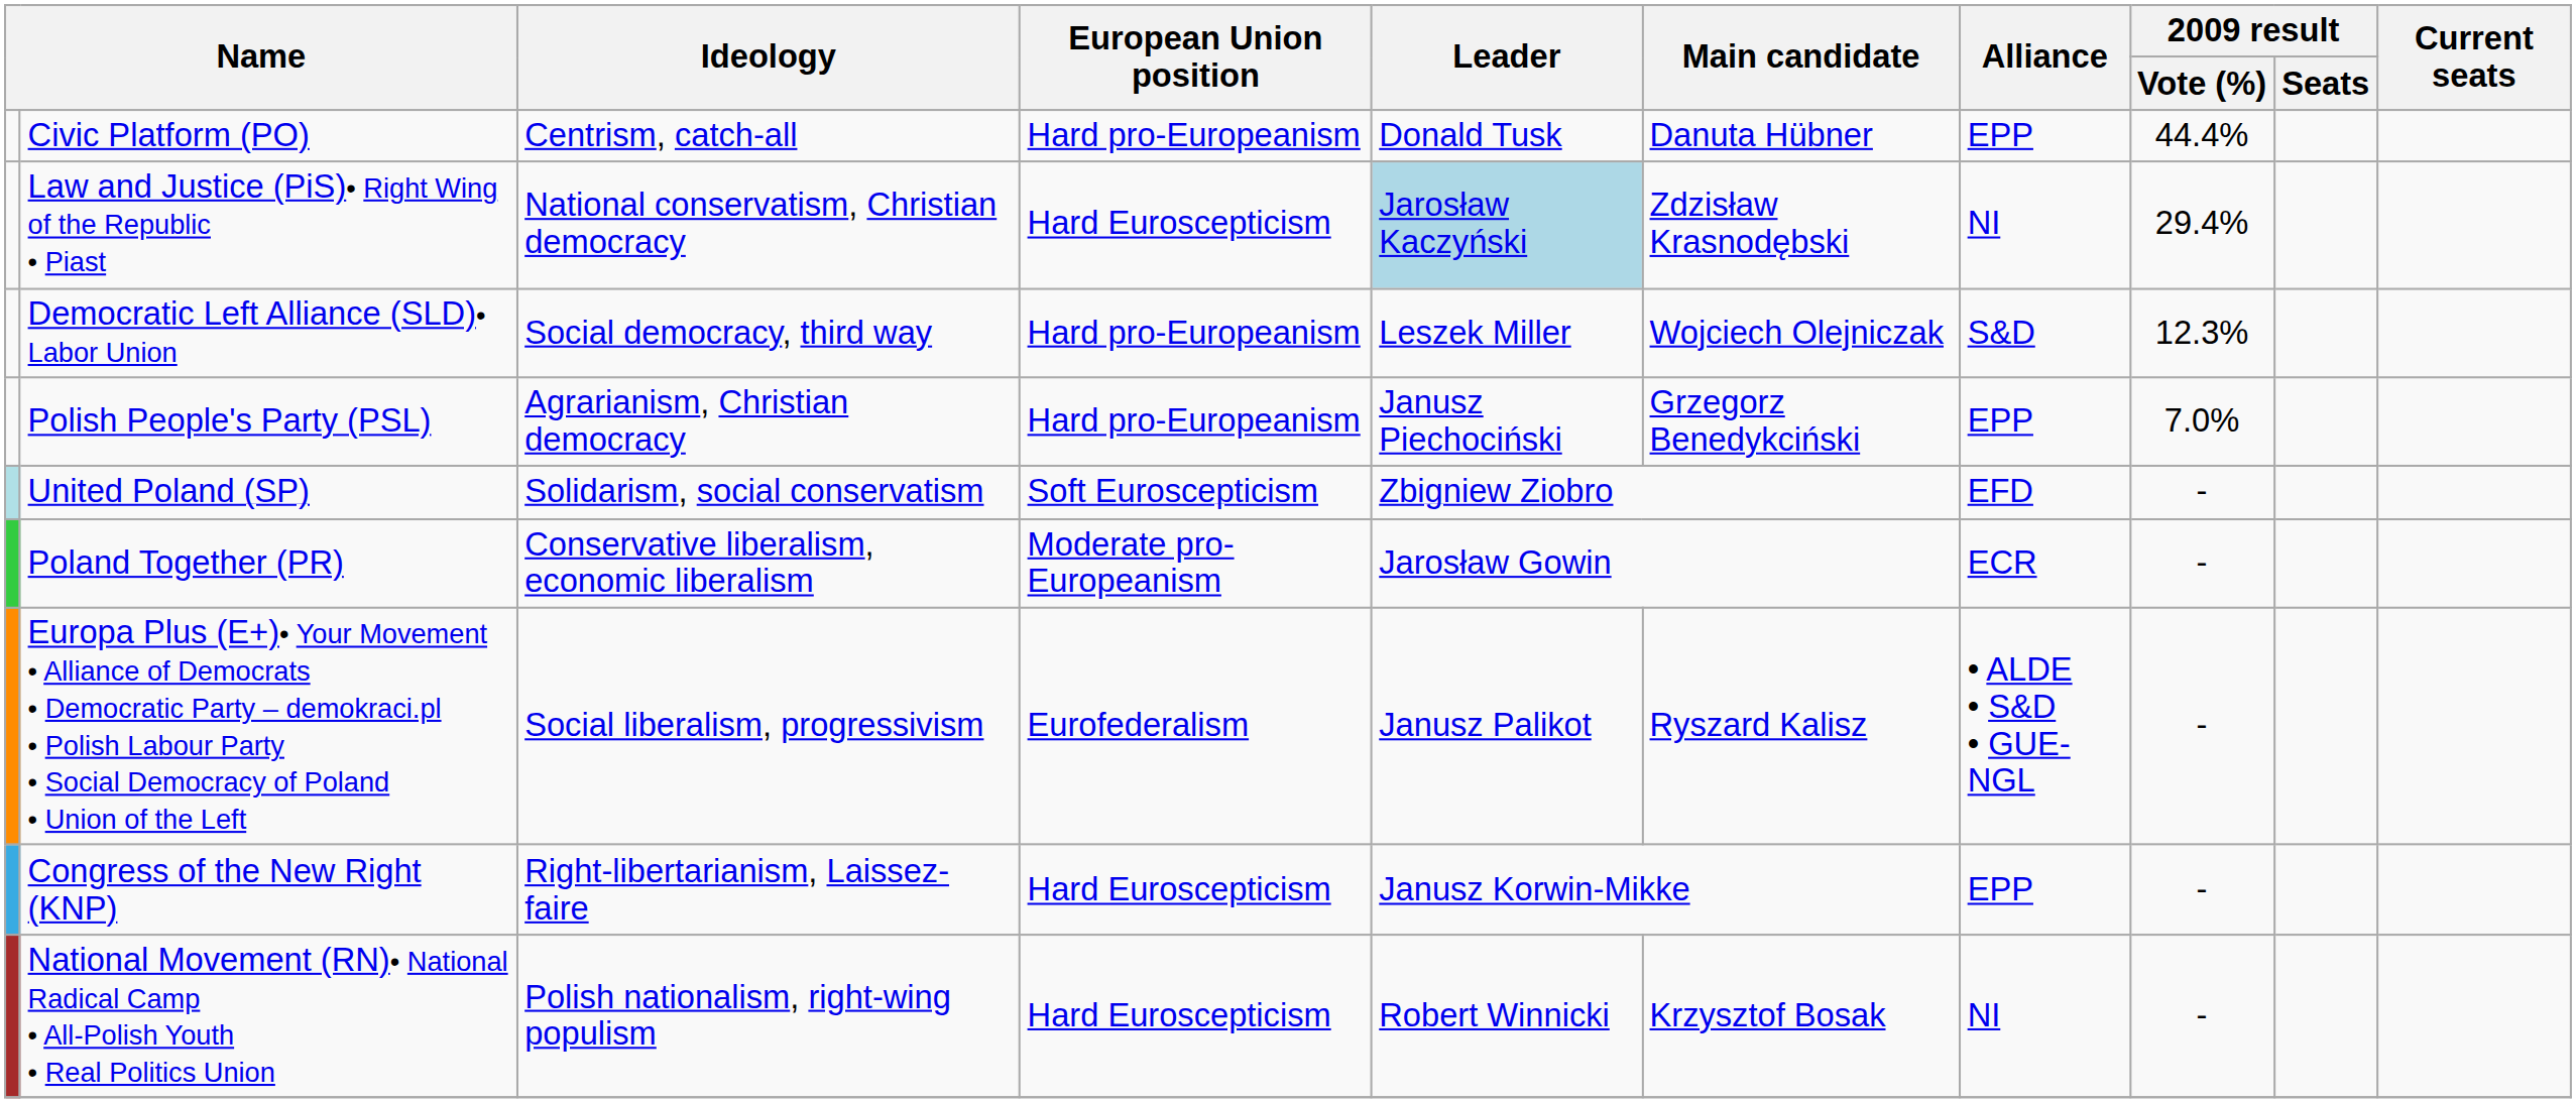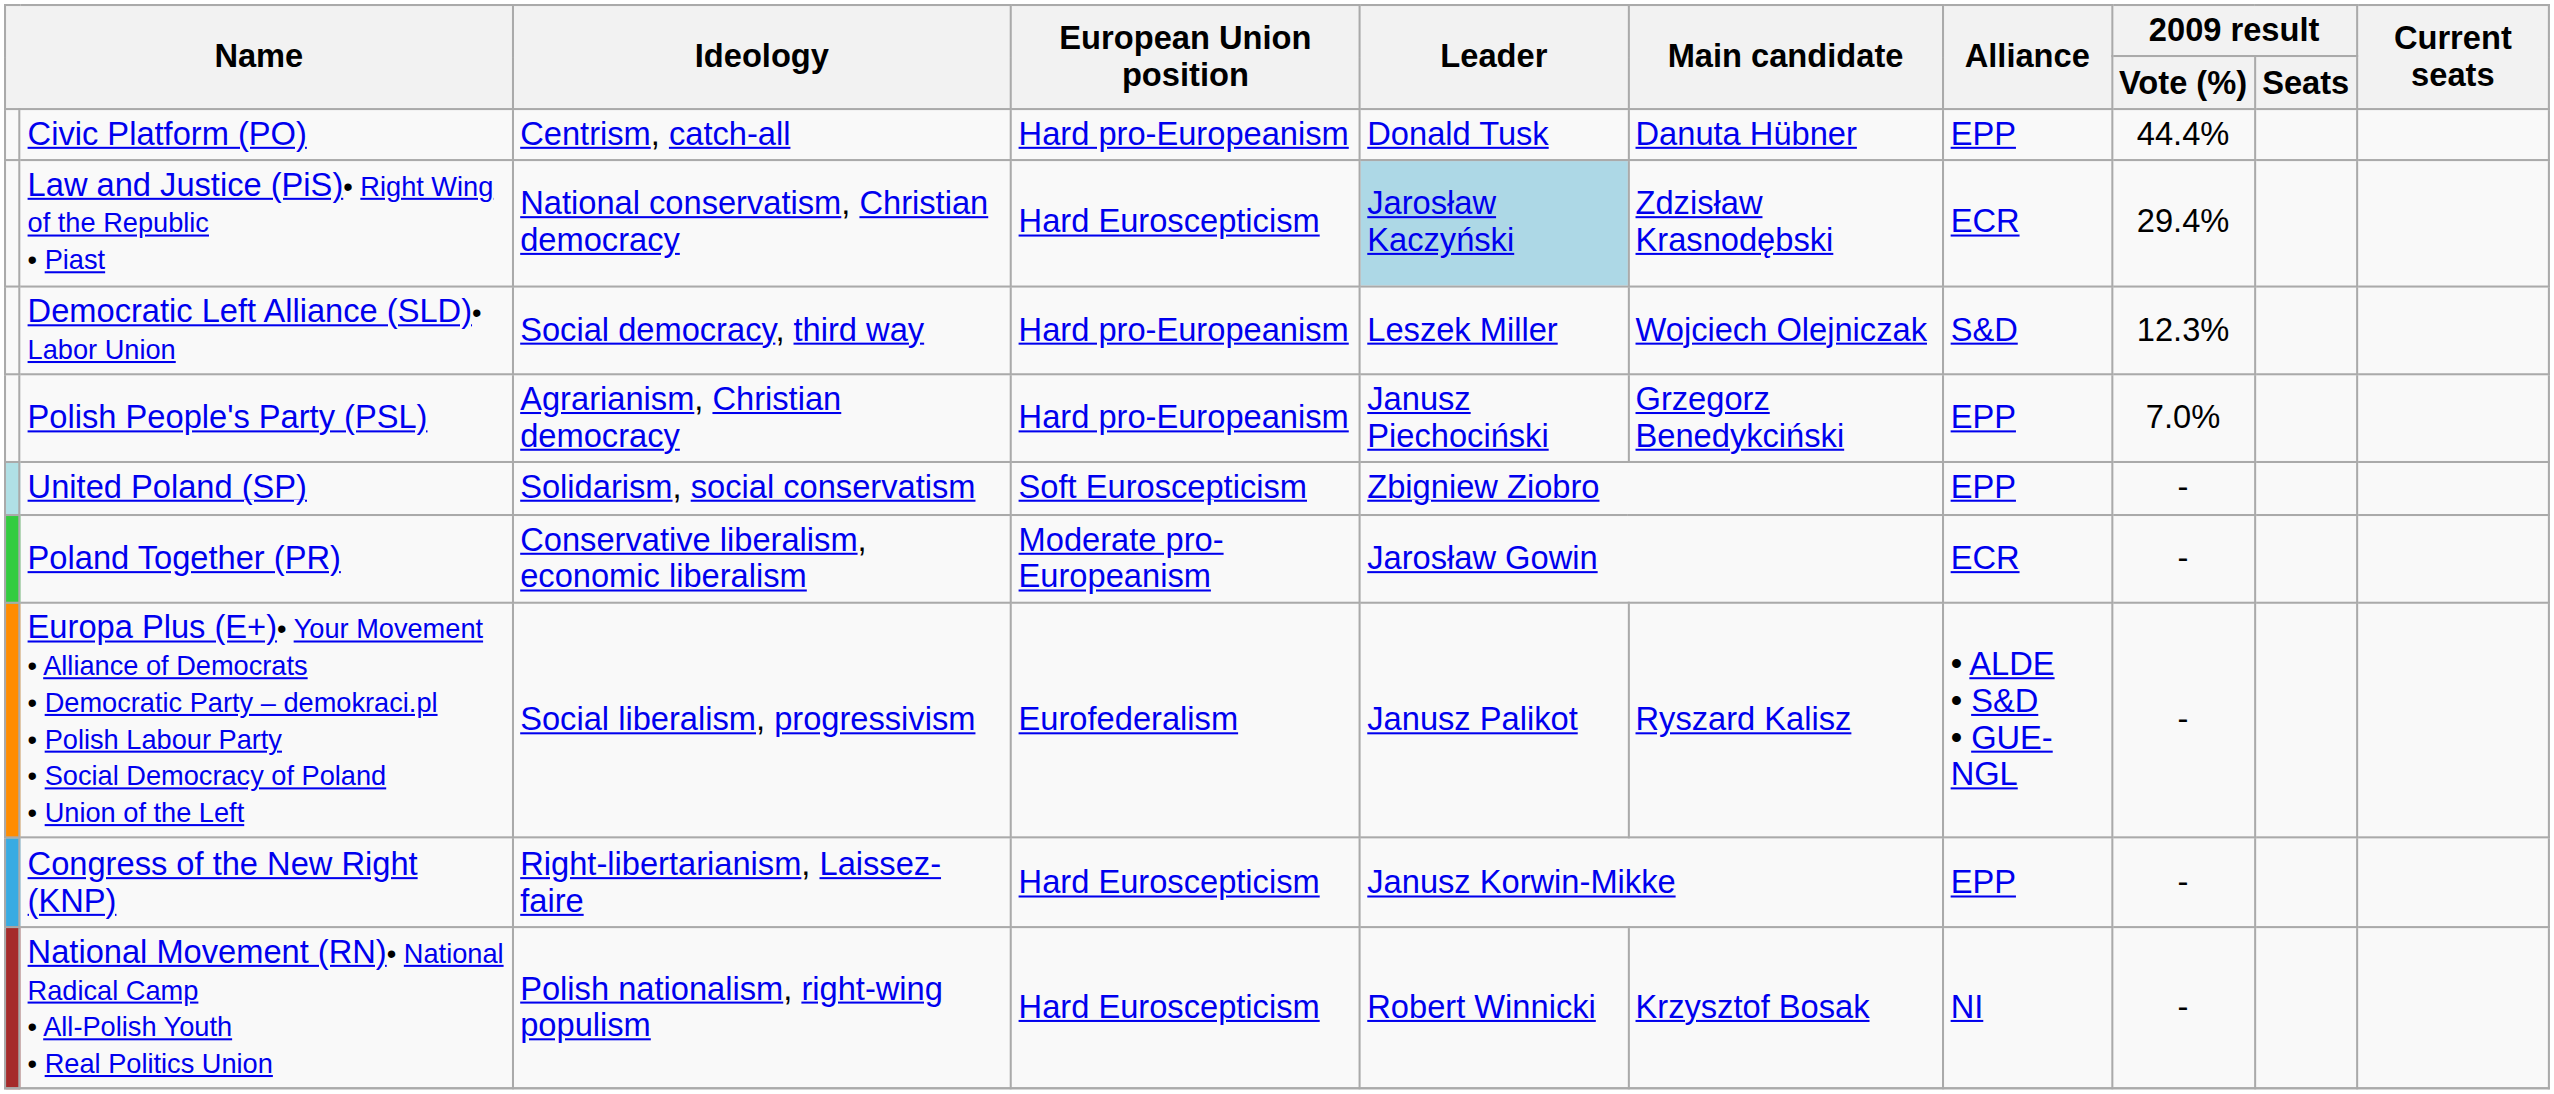Law and Justice (PiS)• Right Wing of the Republic • Piast | Alliance: NI -> ECR
United Poland (SP) | Alliance: EFD -> EPP
